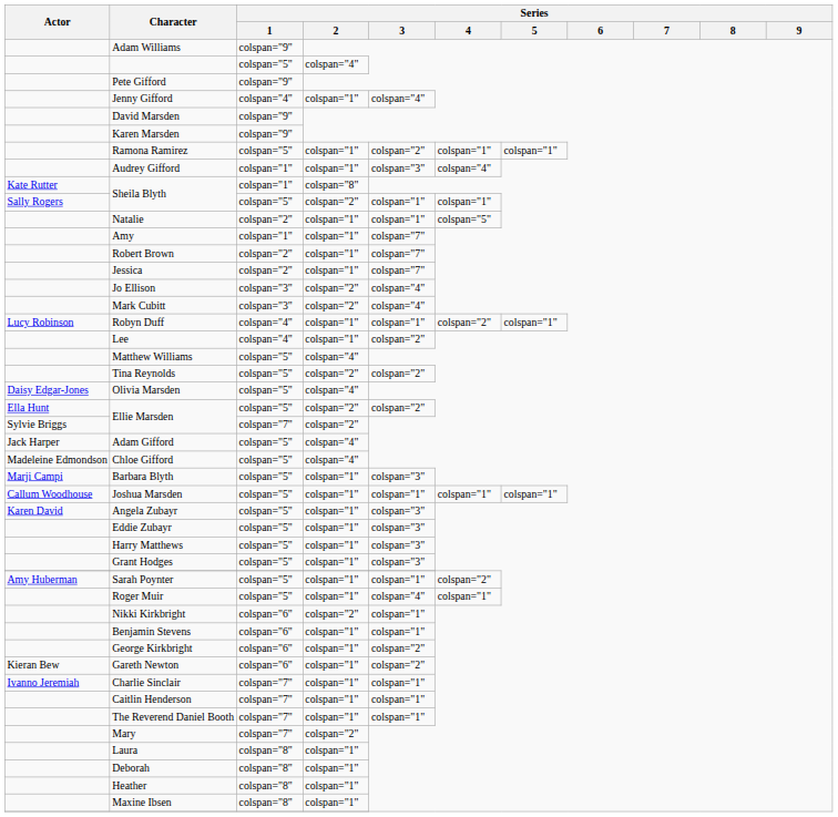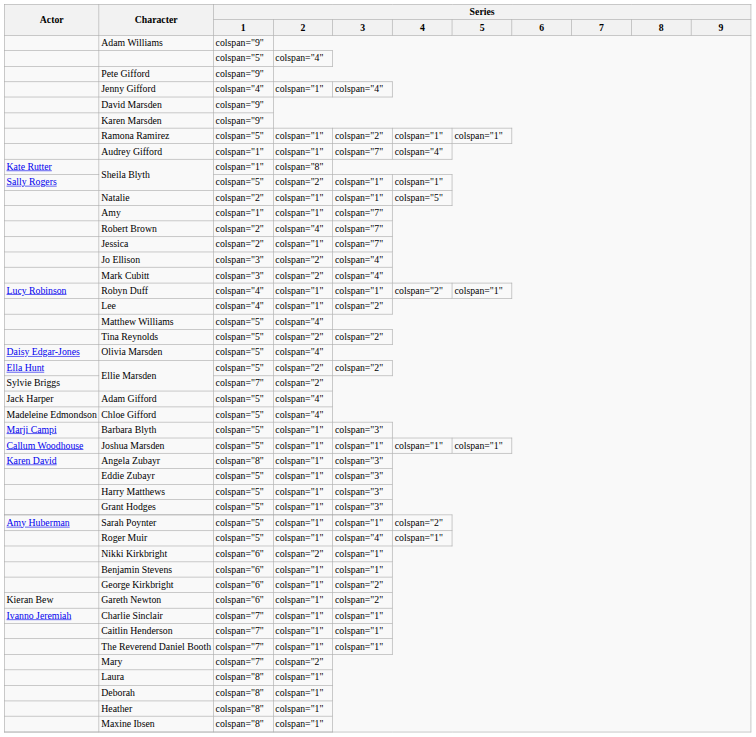Audrey Gifford | Series / 3: colspan="3" -> colspan="7"
Robert Brown | Series / 2: colspan="1" -> colspan="4"
Angela Zubayr | Series / 1: colspan="5" -> colspan="8"
